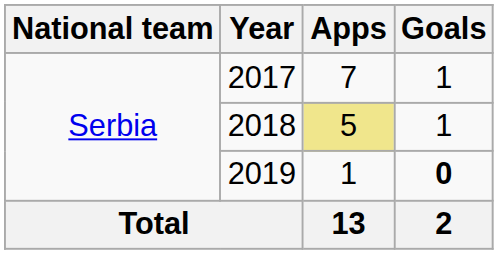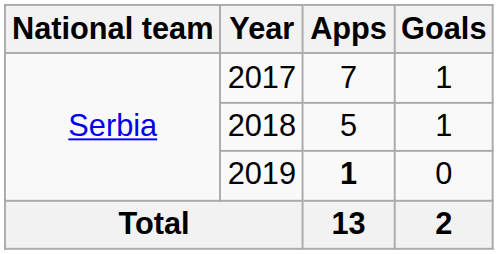2018 | Apps: khaki background -> no background
2019 | Apps: normal -> bold
2019 | Goals: bold -> normal
